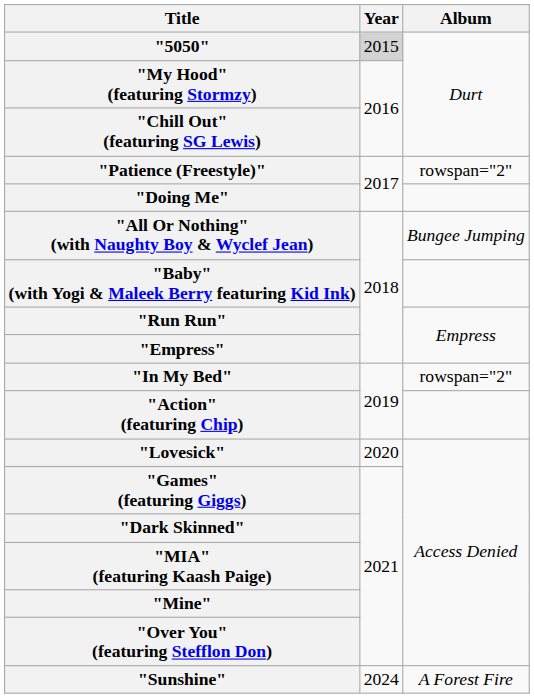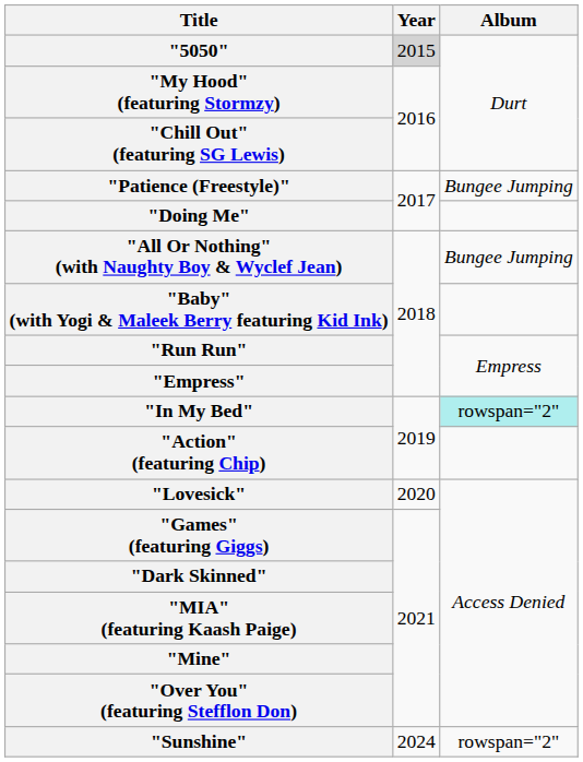"Patience (Freestyle)" | Album: rowspan="2" -> Bungee Jumping
"In My Bed" | Album: no background -> paleturquoise background
"Sunshine" | Album: A Forest Fire -> rowspan="2"
